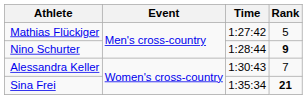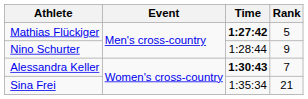Mathias Flückiger | Time: normal -> bold
Nino Schurter | Rank: bold -> normal
Alessandra Keller | Time: normal -> bold
Sina Frei | Rank: bold -> normal
